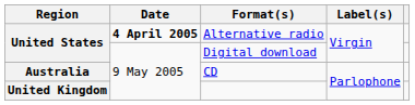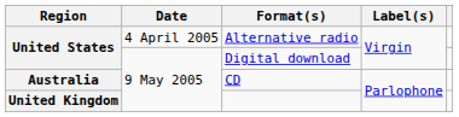Alternative radio | Date: bold -> normal
